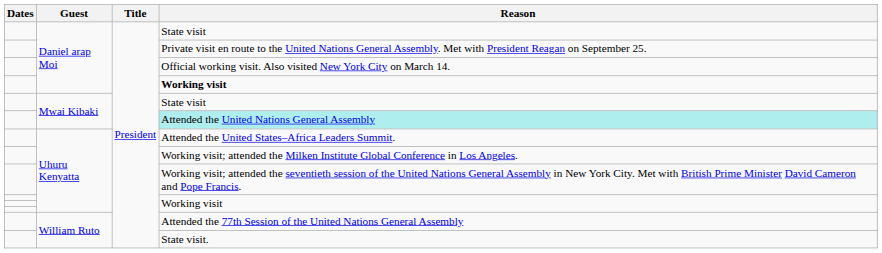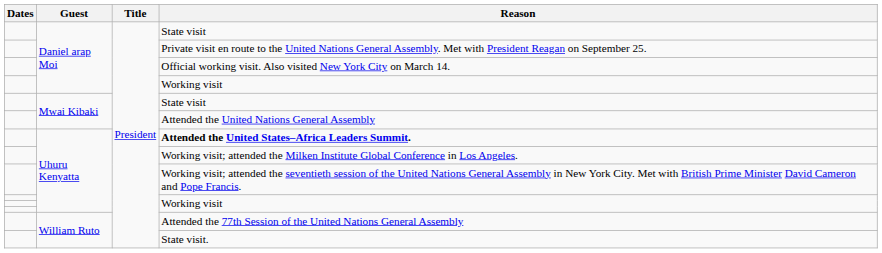Daniel arap Moi / Working visit | Reason: bold -> normal
Attended the United Nations General Assembly | Reason: paleturquoise background -> no background
Attended the United States–Africa Leaders Summit. | Reason: normal -> bold
